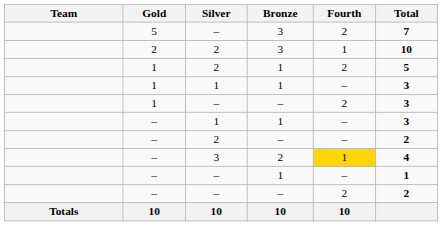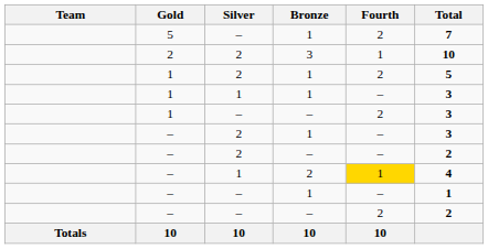row 2 | Bronze: 3 -> 1
row 7 | Silver: 1 -> 2
row 9 | Silver: 3 -> 1
